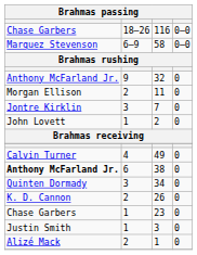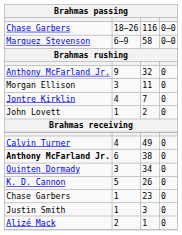11 | column 2: 2 -> 3
7 | column 2: 3 -> 4
26 | column 2: 2 -> 5
